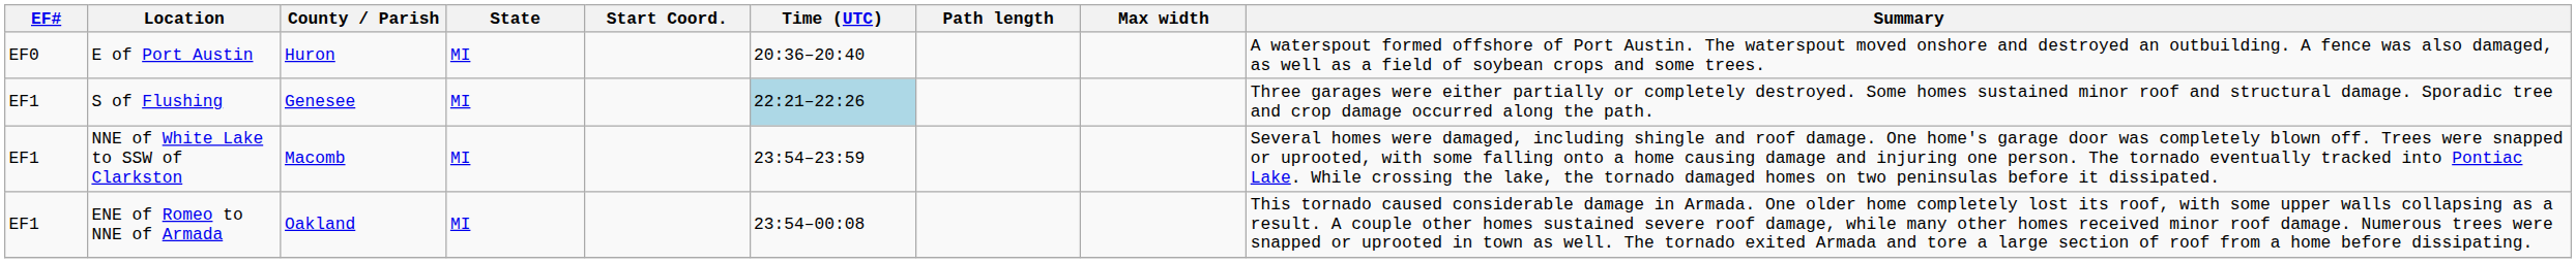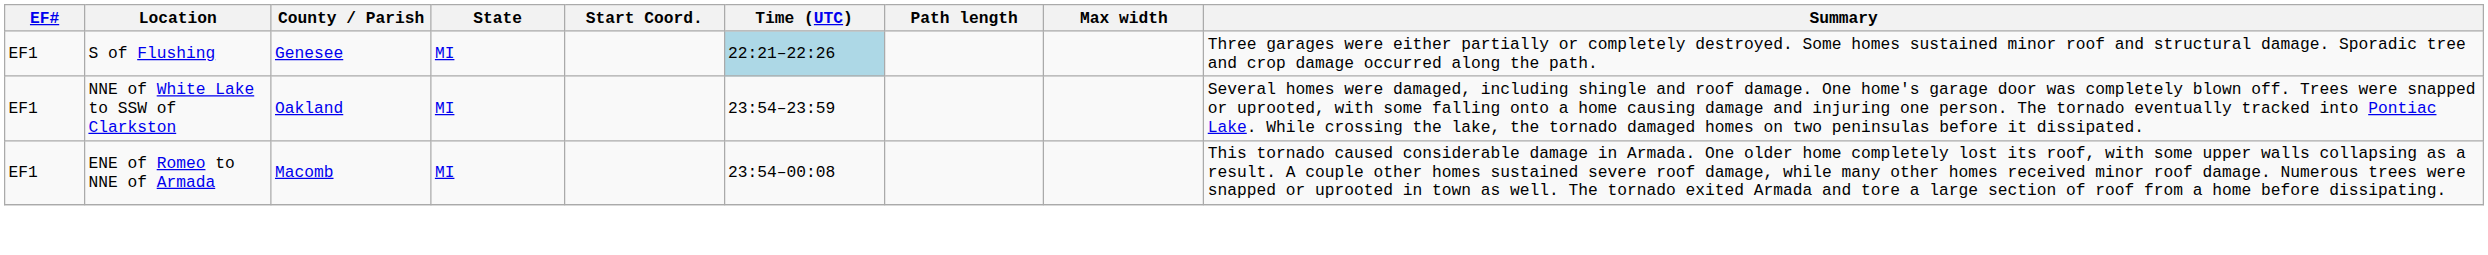- row: EF0 | E of Port Austin | Huron | MI | 20:36–20:40 | A waterspout formed offshore of Port Austin. The waterspout moved onshore and destroyed an outbuilding. A fence was also damaged, as well as a field of soybean crops and some trees.
NNE of White Lake to SSW of Clarkston | County / Parish: Macomb -> Oakland
ENE of Romeo to NNE of Armada | County / Parish: Oakland -> Macomb
